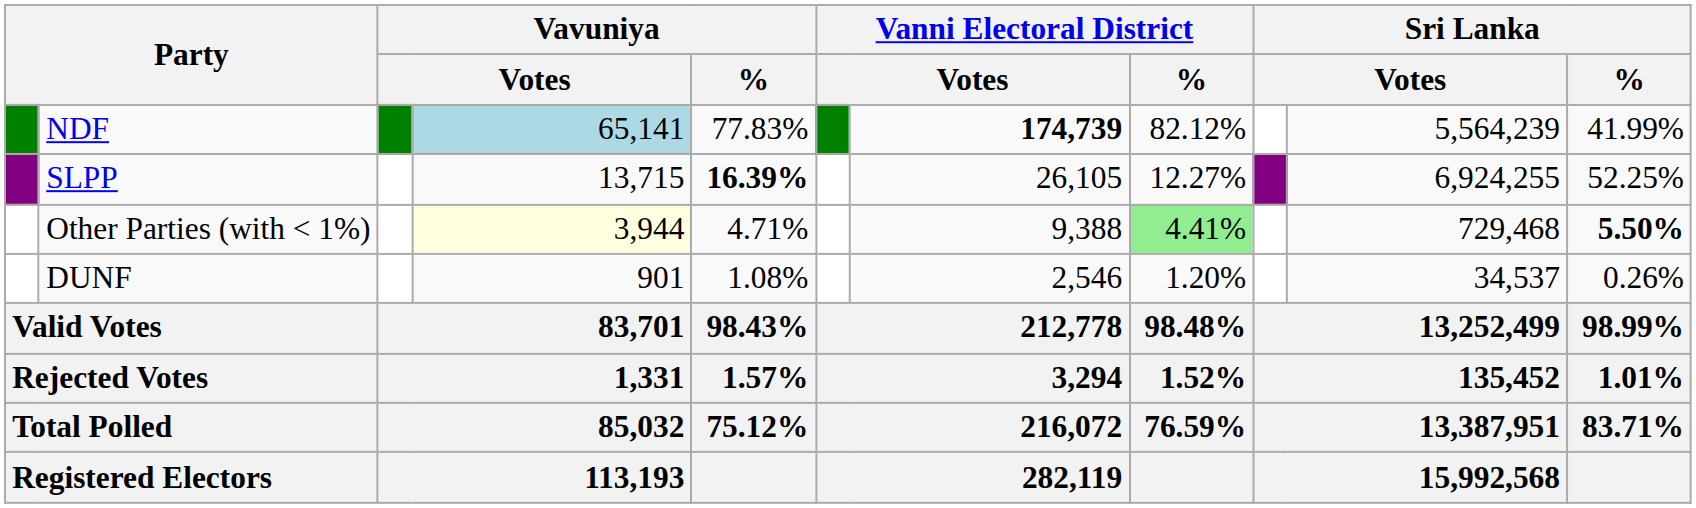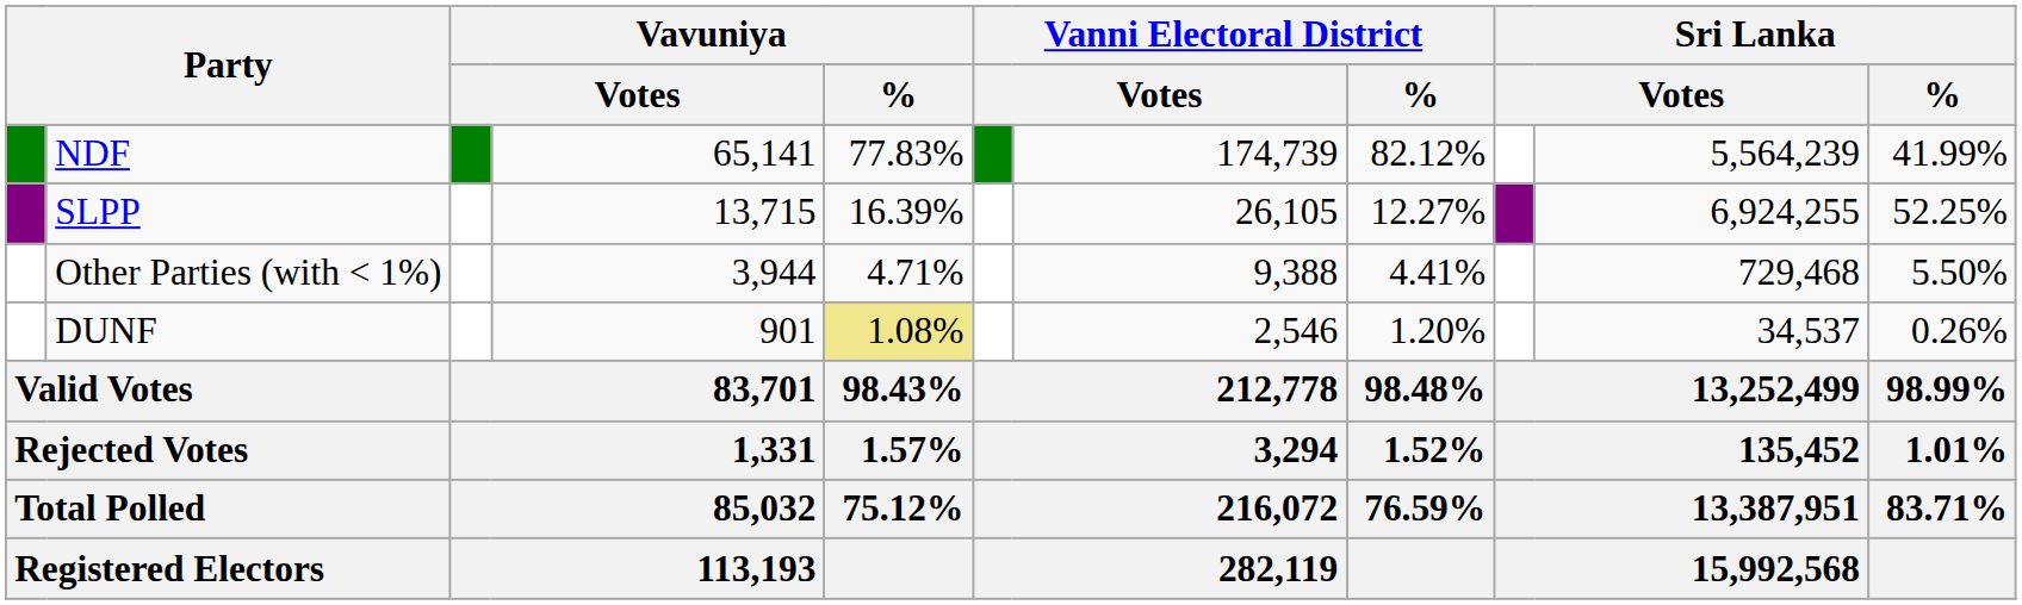NDF | column 4: lightblue background -> no background
NDF | column 7: bold -> normal
SLPP | Vavuniya / %: bold -> normal
Other Parties (with < 1%) | column 4: lightyellow background -> no background
Other Parties (with < 1%) | Vanni Electoral District / %: lightgreen background -> no background
Other Parties (with < 1%) | Sri Lanka / %: bold -> normal
DUNF | Vavuniya / %: no background -> khaki background
